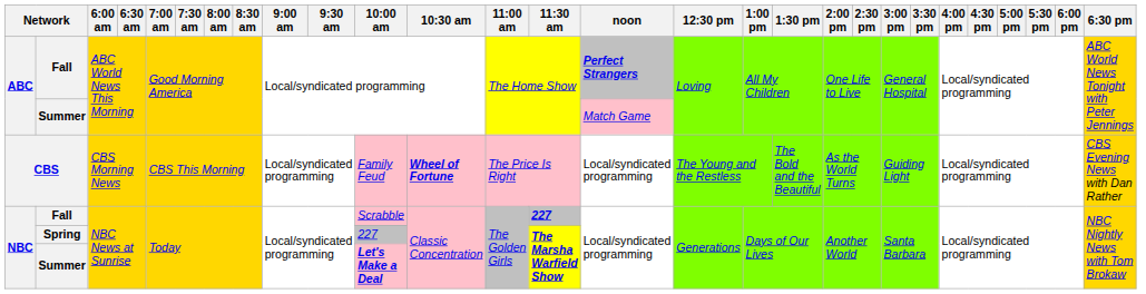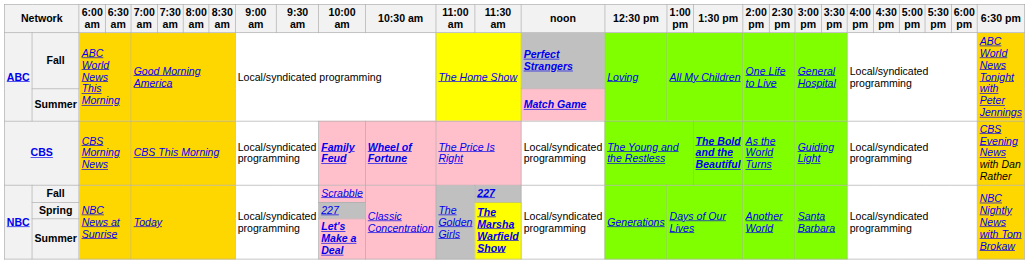ABC / Summer | noon: normal -> bold
CBS | 10:00 am: normal -> bold
CBS | 1:30 pm: normal -> bold
